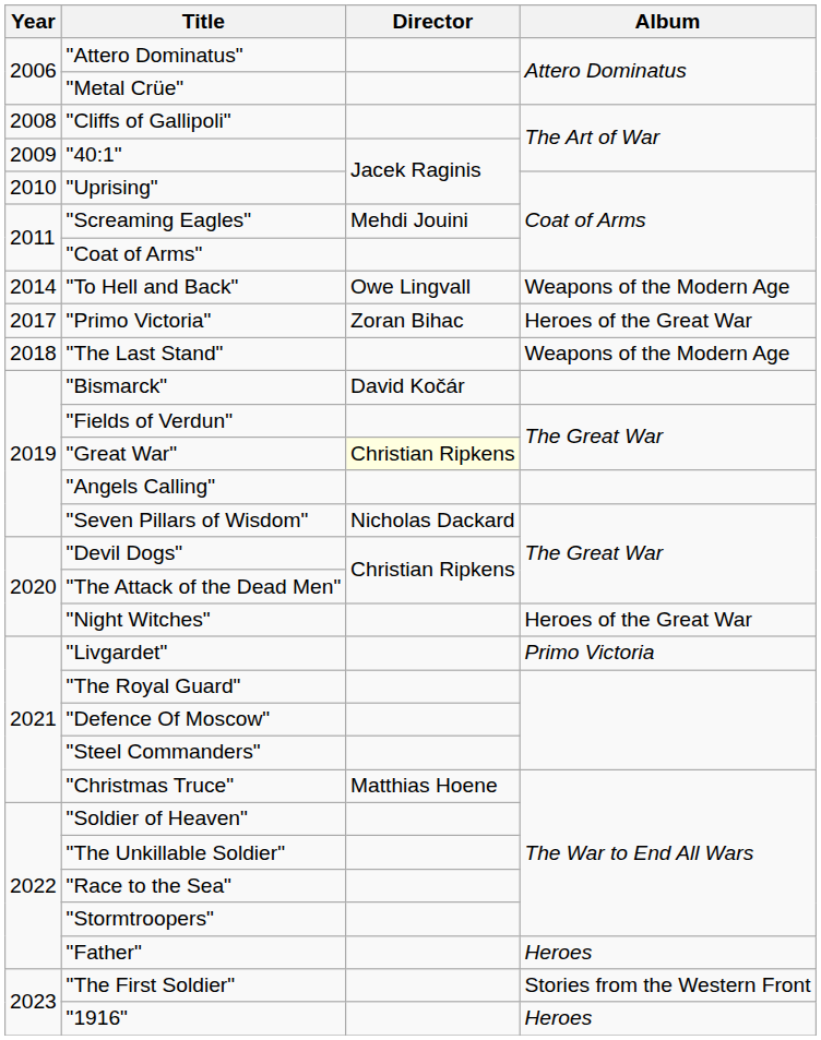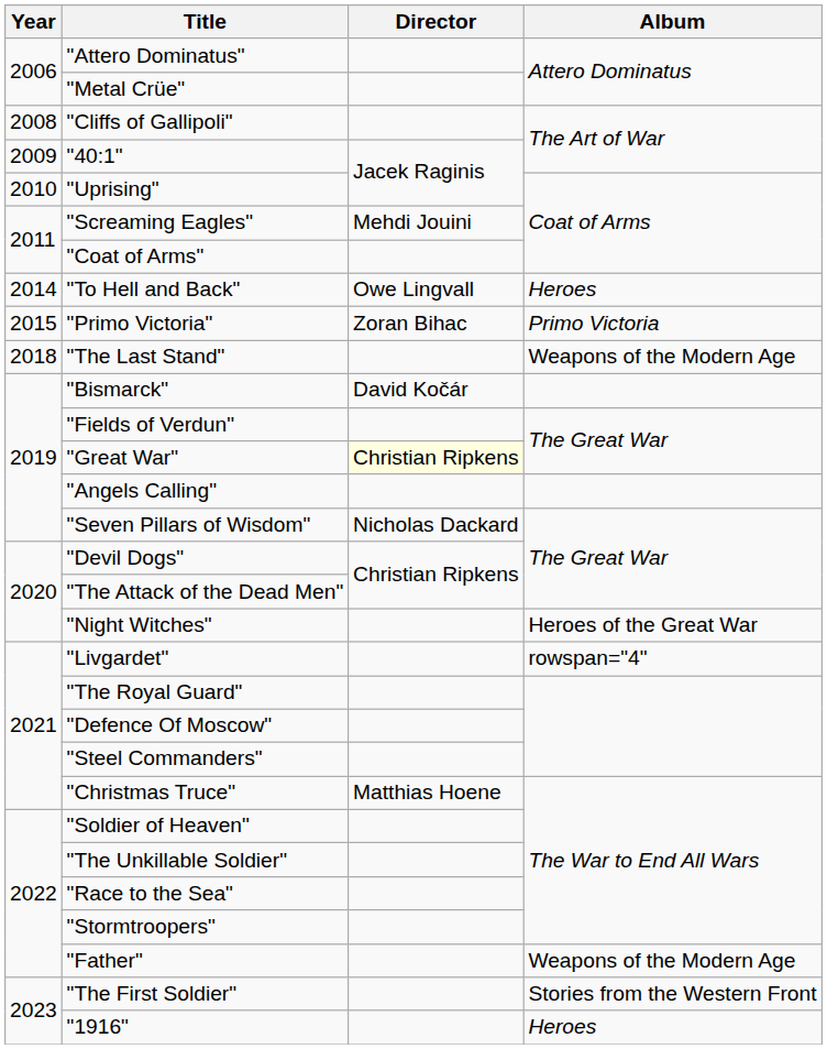"To Hell and Back" | Album: Weapons of the Modern Age -> Heroes
"Primo Victoria" | Year: 2017 -> 2015
"Primo Victoria" | Album: Heroes of the Great War -> Primo Victoria
"Livgardet" | Album: Primo Victoria -> rowspan="4"
"Father" | Album: Heroes -> Weapons of the Modern Age
